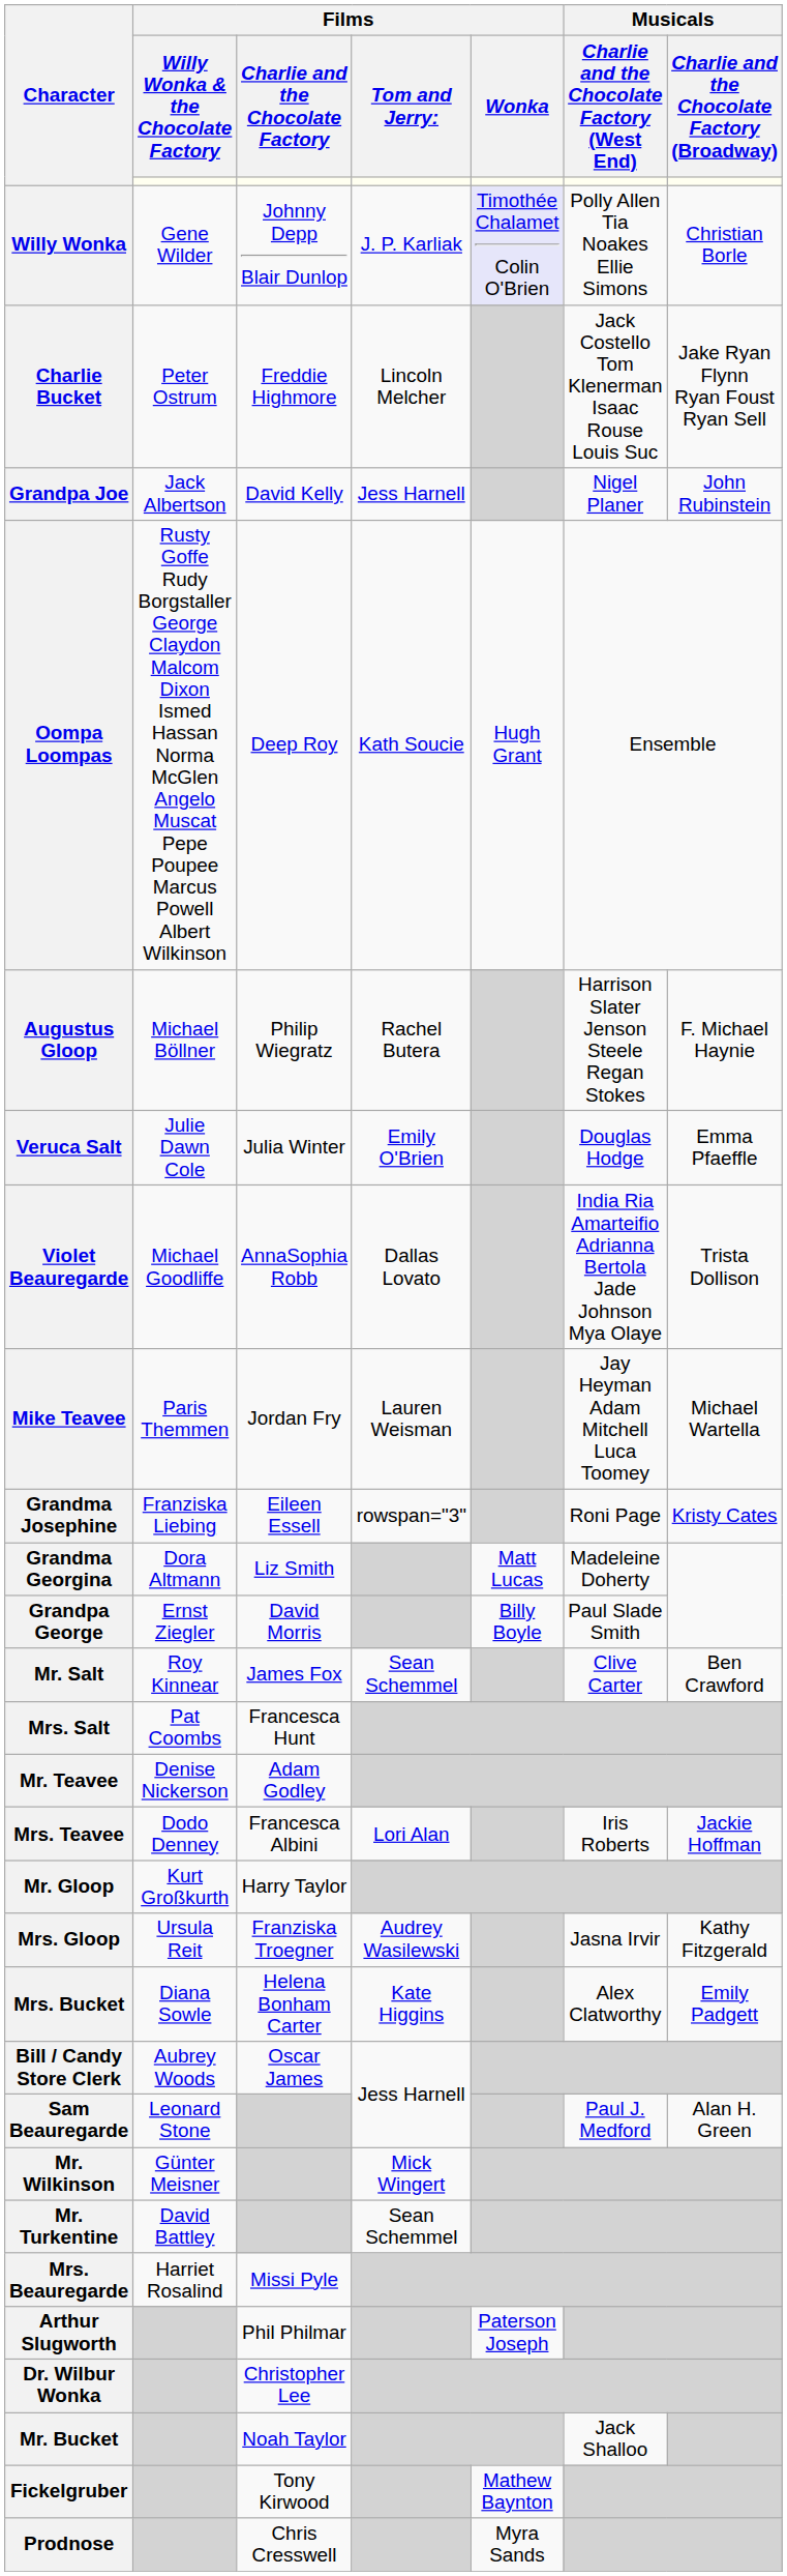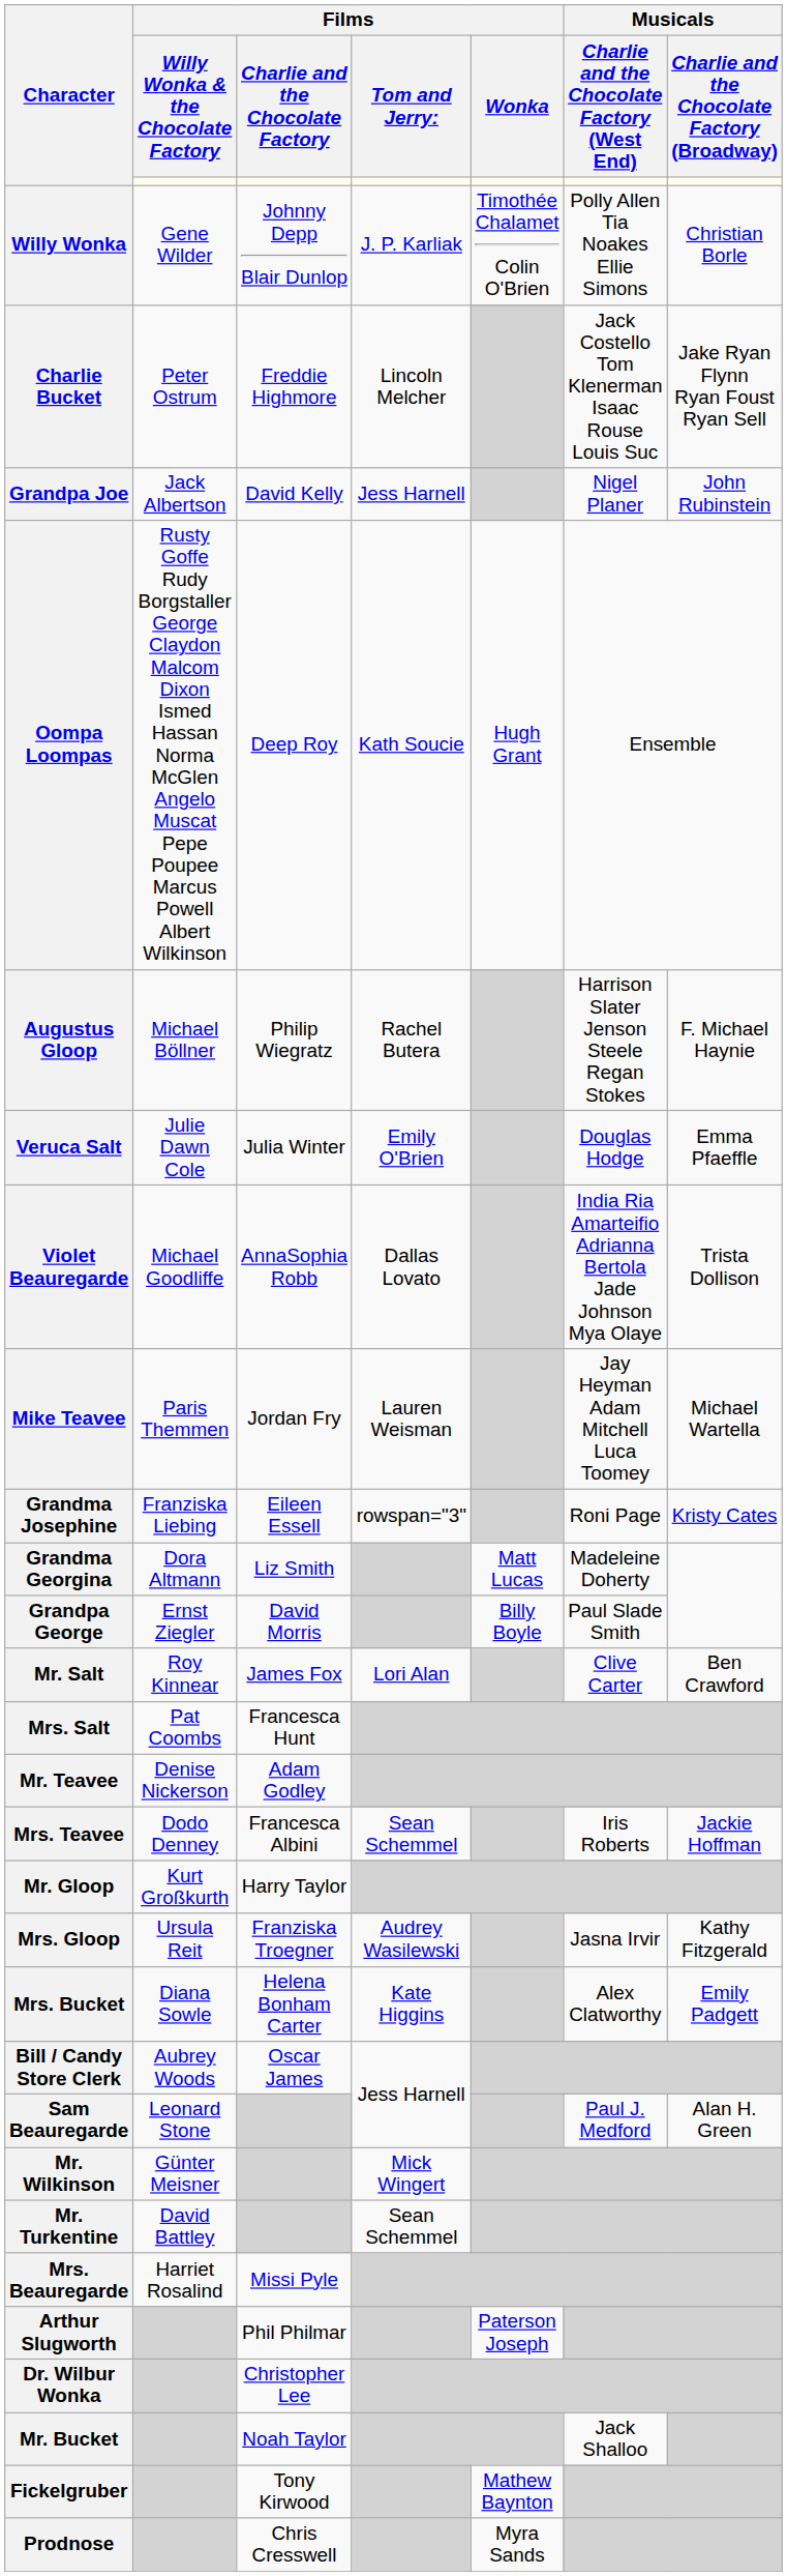Willy Wonka | Films / Wonka: lavender background -> no background
Mr. Salt | Films / Tom and Jerry:: Sean Schemmel -> Lori Alan
Mrs. Teavee | Films / Tom and Jerry:: Lori Alan -> Sean Schemmel
